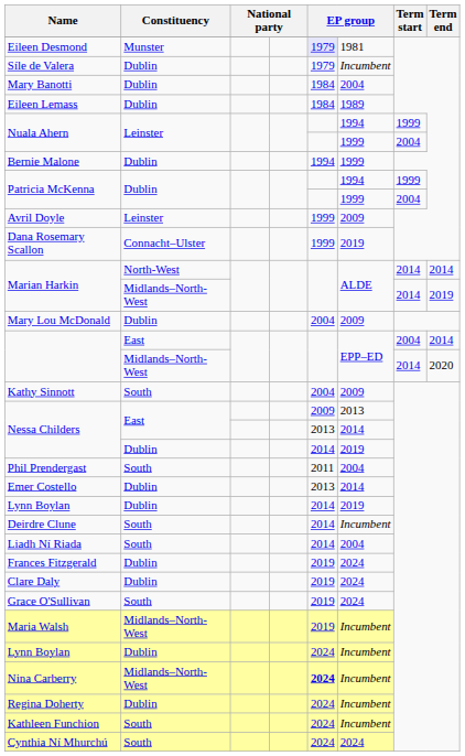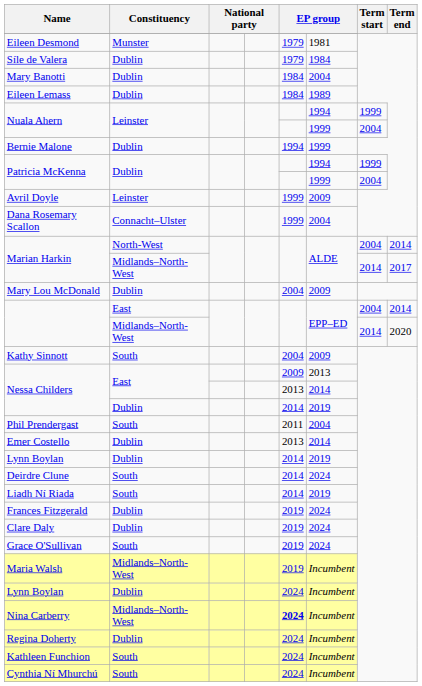Eileen Desmond | column 5: lavender background -> no background
Síle de Valera | column 6: Incumbent -> 1984
Dana Rosemary Scallon | column 6: 2019 -> 2004
Marian Harkin / North-West | Term start: 2014 -> 2004
Marian Harkin / Midlands–North-West | Term end: 2019 -> 2017
Deirdre Clune | column 6: Incumbent -> 2024
Liadh Ní Riada | column 6: 2004 -> 2019
Cynthia Ní Mhurchú | column 6: 2024 -> Incumbent
